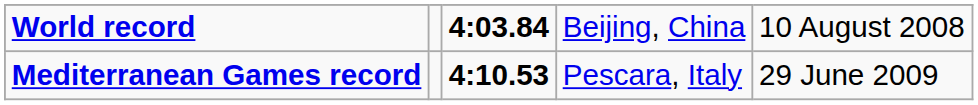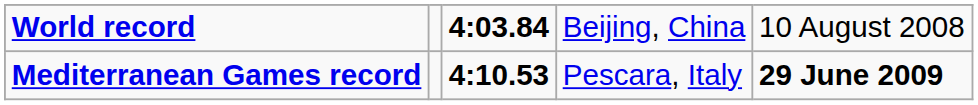Mediterranean Games record | column 5: normal -> bold
